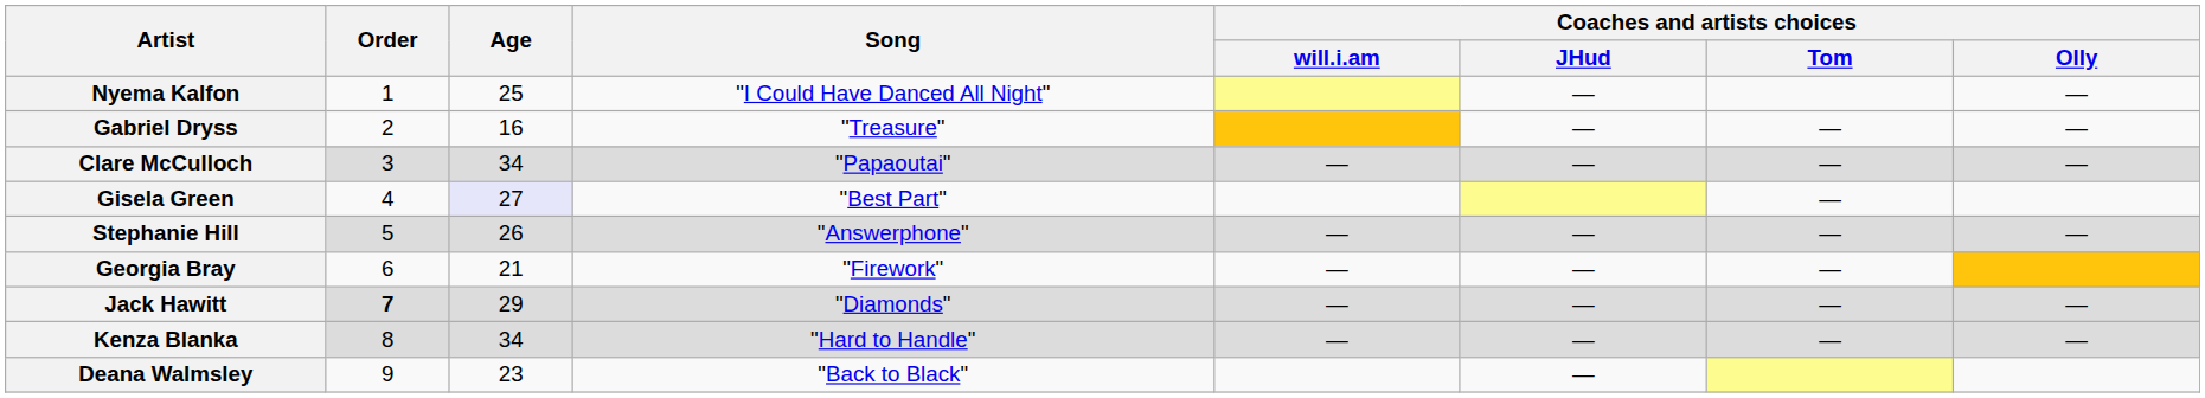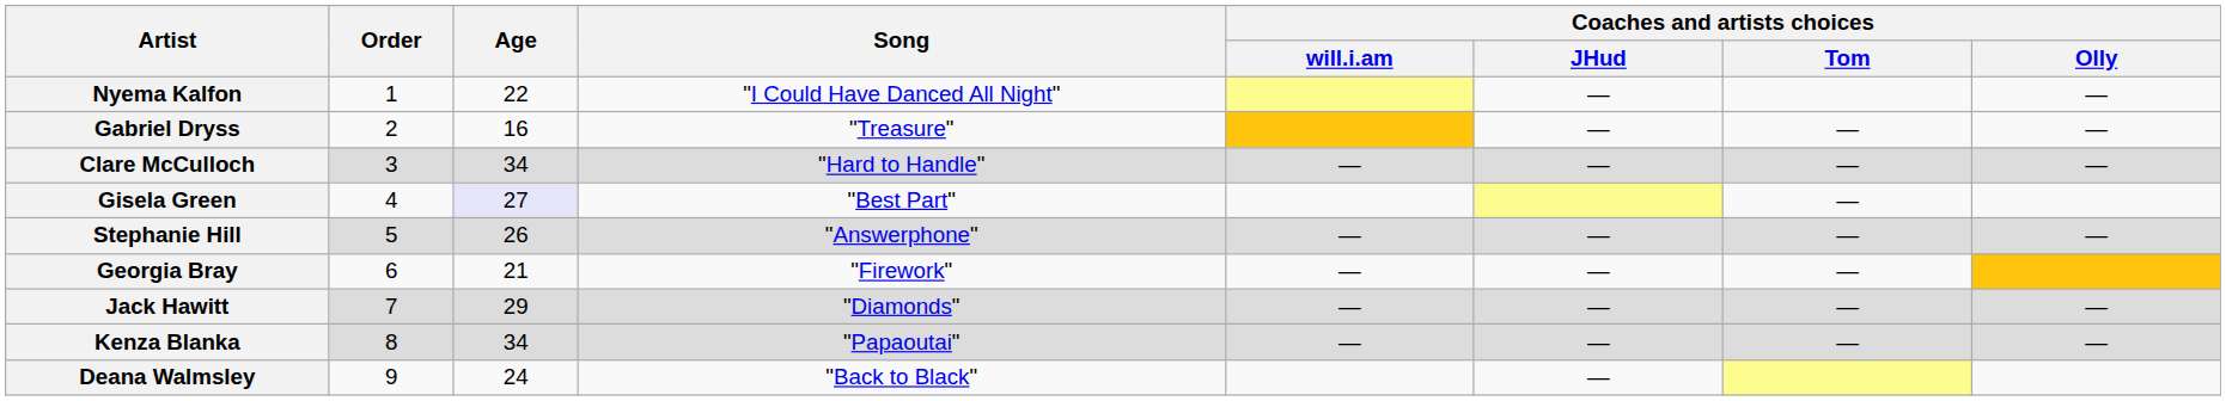Nyema Kalfon | Age: 25 -> 22
Clare McCulloch | Song: "Papaoutai" -> "Hard to Handle"
Jack Hawitt | Order: bold -> normal
Kenza Blanka | Song: "Hard to Handle" -> "Papaoutai"
Deana Walmsley | Age: 23 -> 24
